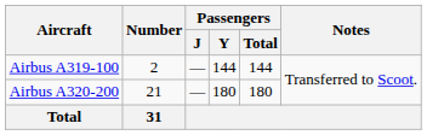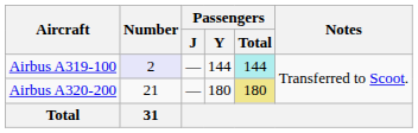Airbus A319-100 | Number: no background -> lavender background
Airbus A319-100 | Passengers / Total: no background -> paleturquoise background
Airbus A320-200 | Passengers / Total: no background -> khaki background
